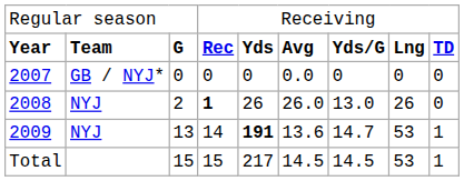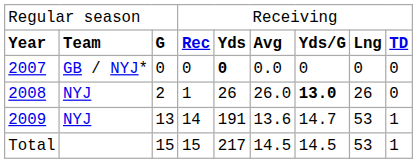2007 | column 5: normal -> bold
2008 | column 4: bold -> normal
2008 | column 7: normal -> bold
2009 | column 5: bold -> normal
